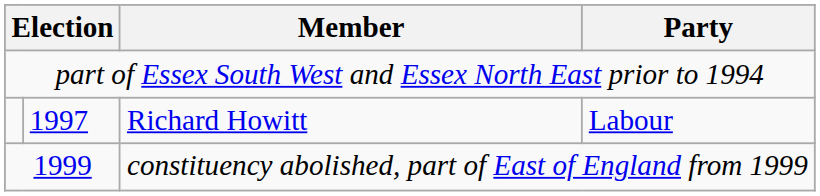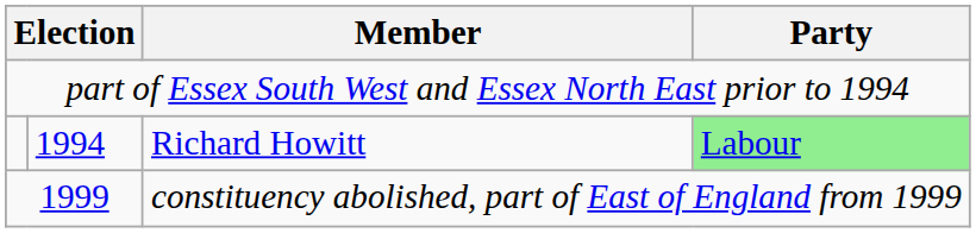Richard Howitt | column 2: 1997 -> 1994
Richard Howitt | Party: no background -> lightgreen background
